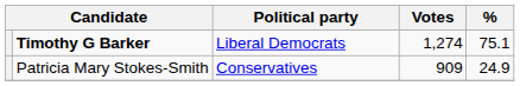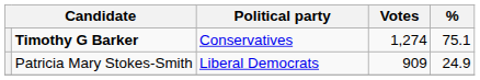Timothy G Barker | Political party: Liberal Democrats -> Conservatives
Patricia Mary Stokes-Smith | Political party: Conservatives -> Liberal Democrats
